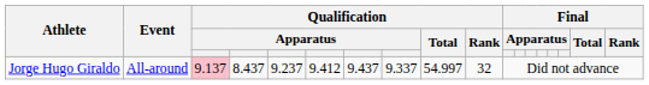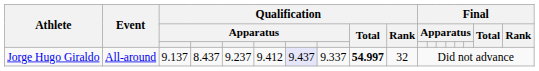row 4 | column 3: pink background -> no background
row 4 | column 7: no background -> lavender background
row 4 | Qualification / Total: normal -> bold
